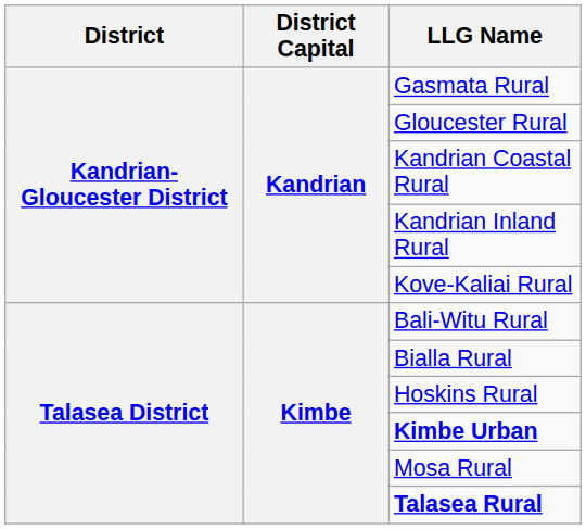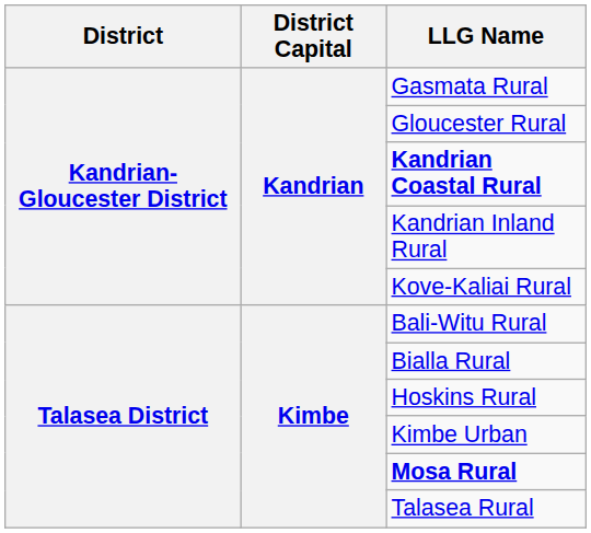Kandrian Coastal Rural | LLG Name: normal -> bold
Kimbe Urban | LLG Name: bold -> normal
Mosa Rural | LLG Name: normal -> bold
Talasea Rural | LLG Name: bold -> normal
